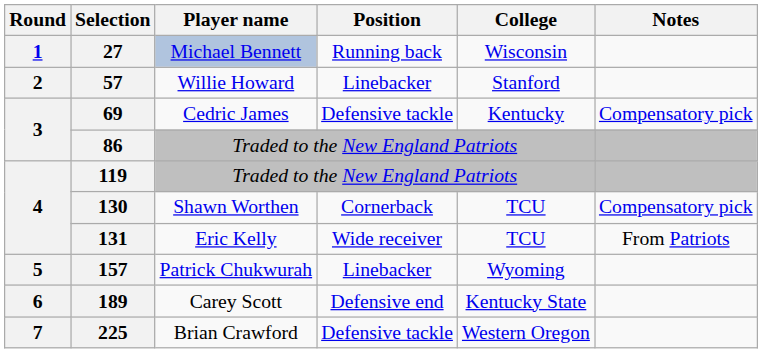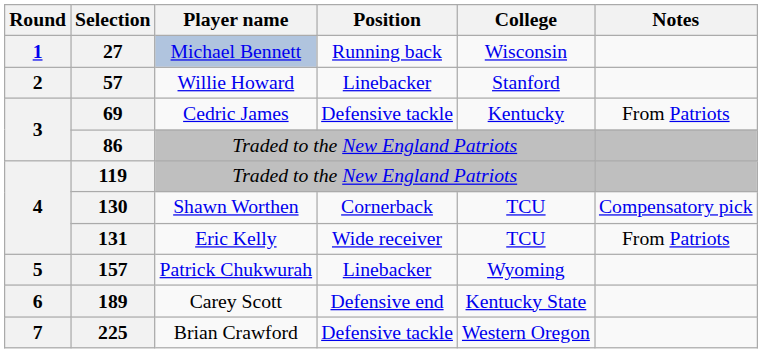69 | Notes: Compensatory pick -> From Patriots
